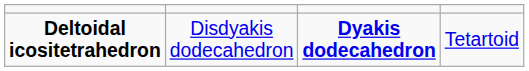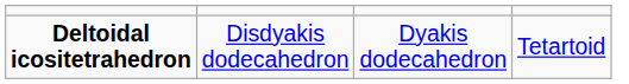Deltoidal icositetrahedron | column 3: bold -> normal
